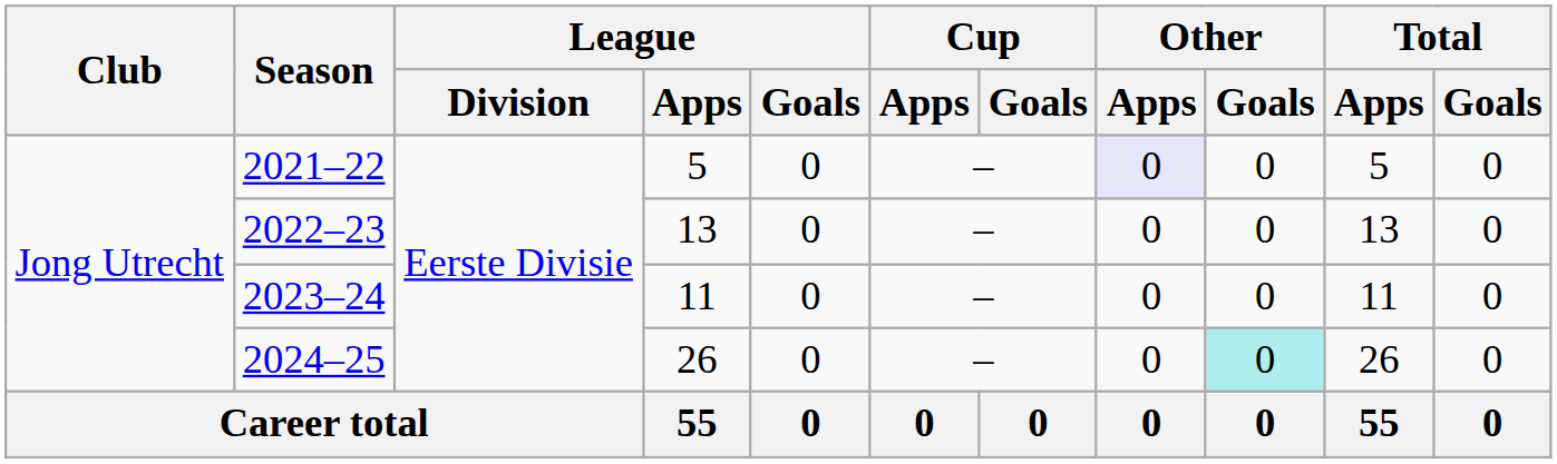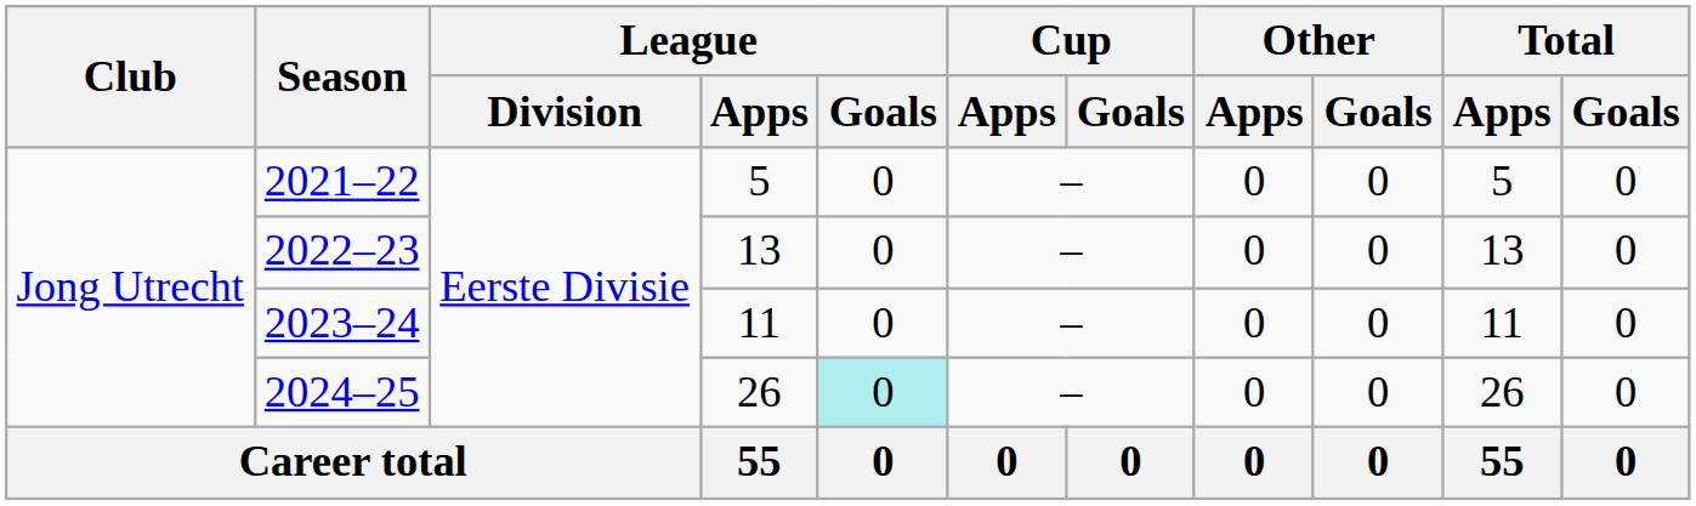2021–22 | Other / Apps: lavender background -> no background
2024–25 | League / Goals: no background -> paleturquoise background
2024–25 | Other / Goals: paleturquoise background -> no background
